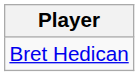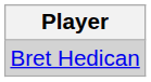row 2 | column 1: no background -> lightgrey background
